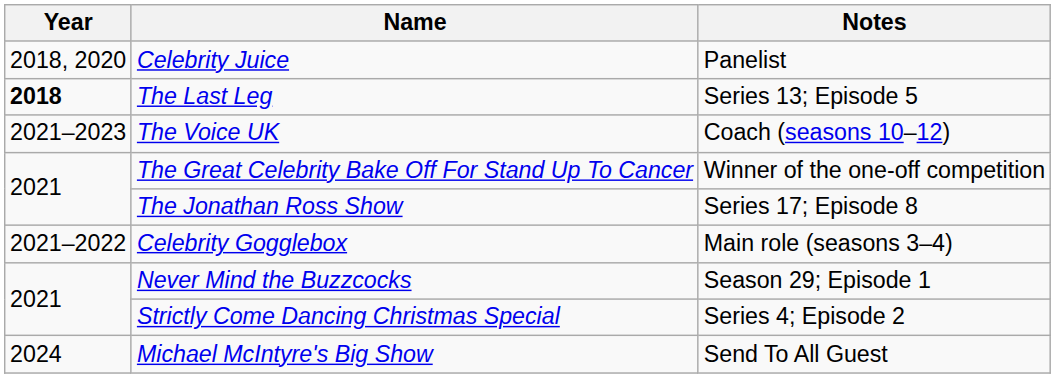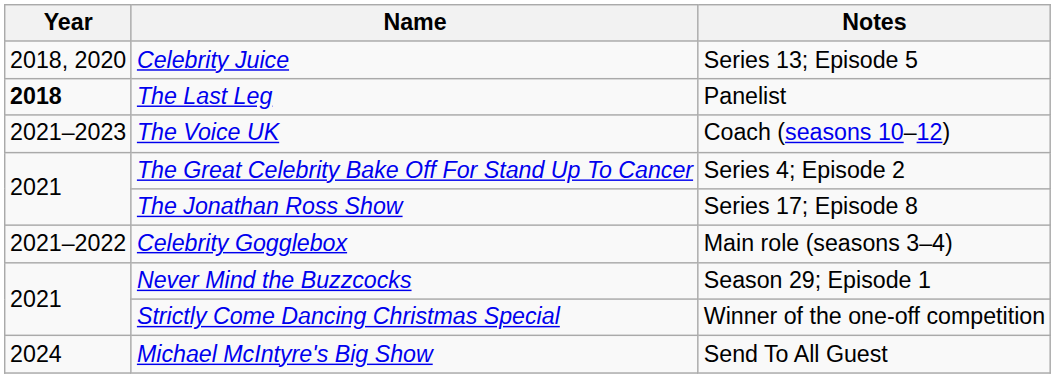Celebrity Juice | Notes: Panelist -> Series 13; Episode 5
The Last Leg | Notes: Series 13; Episode 5 -> Panelist
The Great Celebrity Bake Off For Stand Up To Cancer | Notes: Winner of the one-off competition -> Series 4; Episode 2
Strictly Come Dancing Christmas Special | Notes: Series 4; Episode 2 -> Winner of the one-off competition
